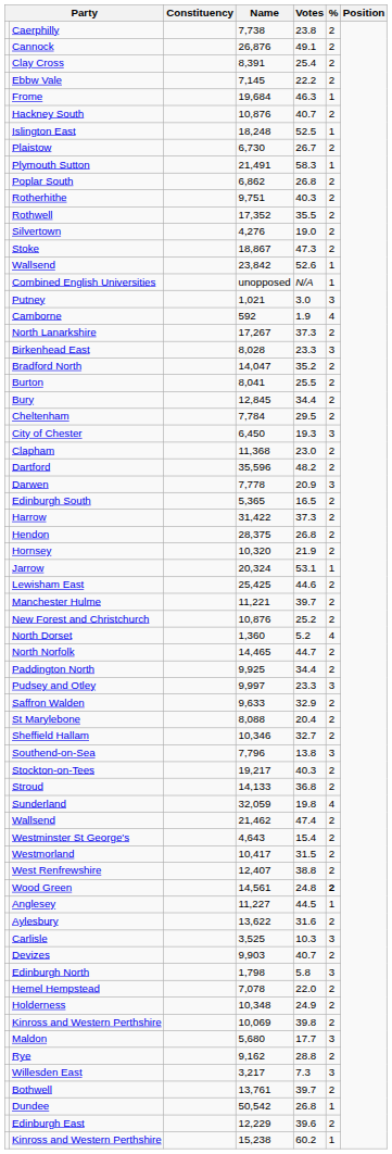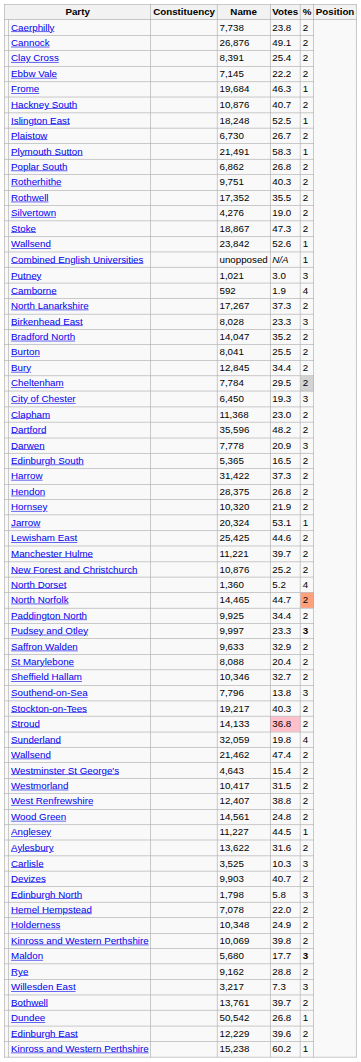Cheltenham | %: no background -> lightgrey background
North Norfolk | %: no background -> lightsalmon background
Pudsey and Otley | %: normal -> bold
Stroud | Votes: no background -> pink background
Wood Green | %: bold -> normal
Maldon | %: normal -> bold
